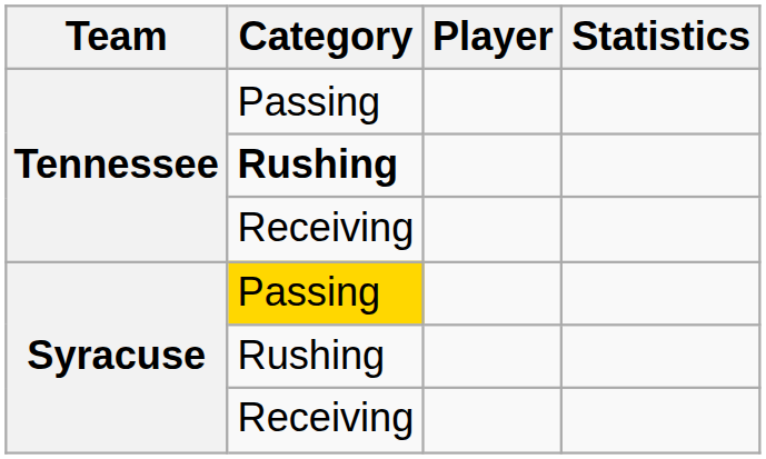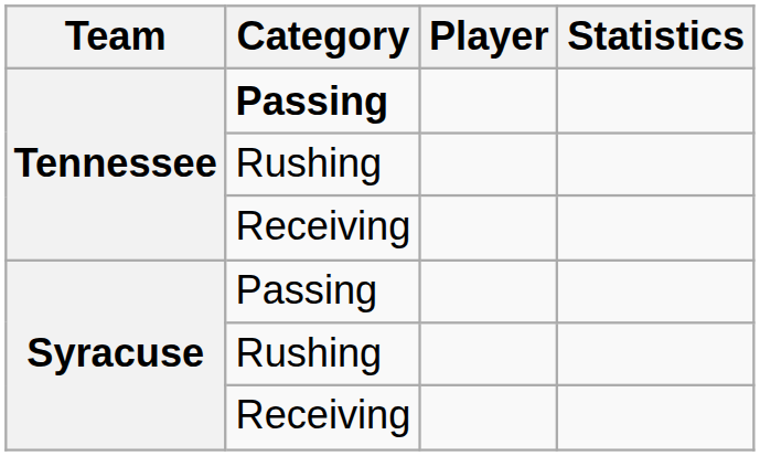Tennessee / Passing | Category: normal -> bold
Tennessee / Rushing | Category: bold -> normal
Syracuse / Passing | Category: gold background -> no background
